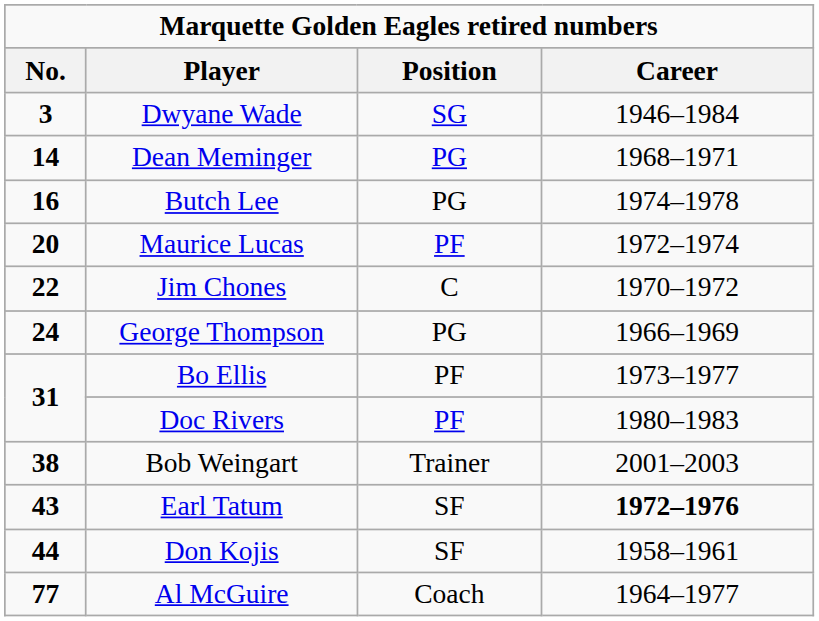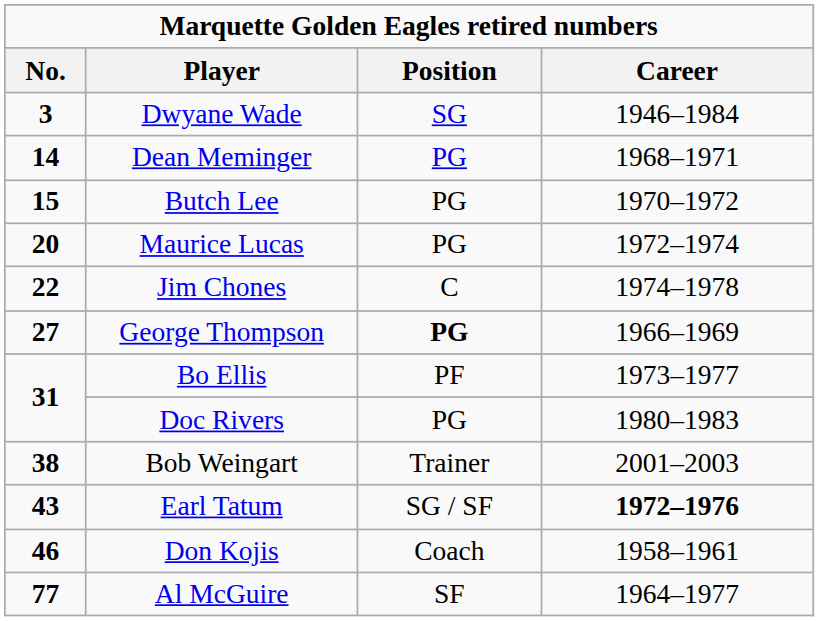Butch Lee | No.: 16 -> 15
Butch Lee | Career: 1974–1978 -> 1970–1972
Maurice Lucas | Position: PF -> PG
Jim Chones | Career: 1970–1972 -> 1974–1978
George Thompson | No.: 24 -> 27
George Thompson | Position: normal -> bold
Doc Rivers | Position: PF -> PG
Earl Tatum | Position: SF -> SG / SF
Don Kojis | No.: 44 -> 46
Don Kojis | Position: SF -> Coach
Al McGuire | Position: Coach -> SF
